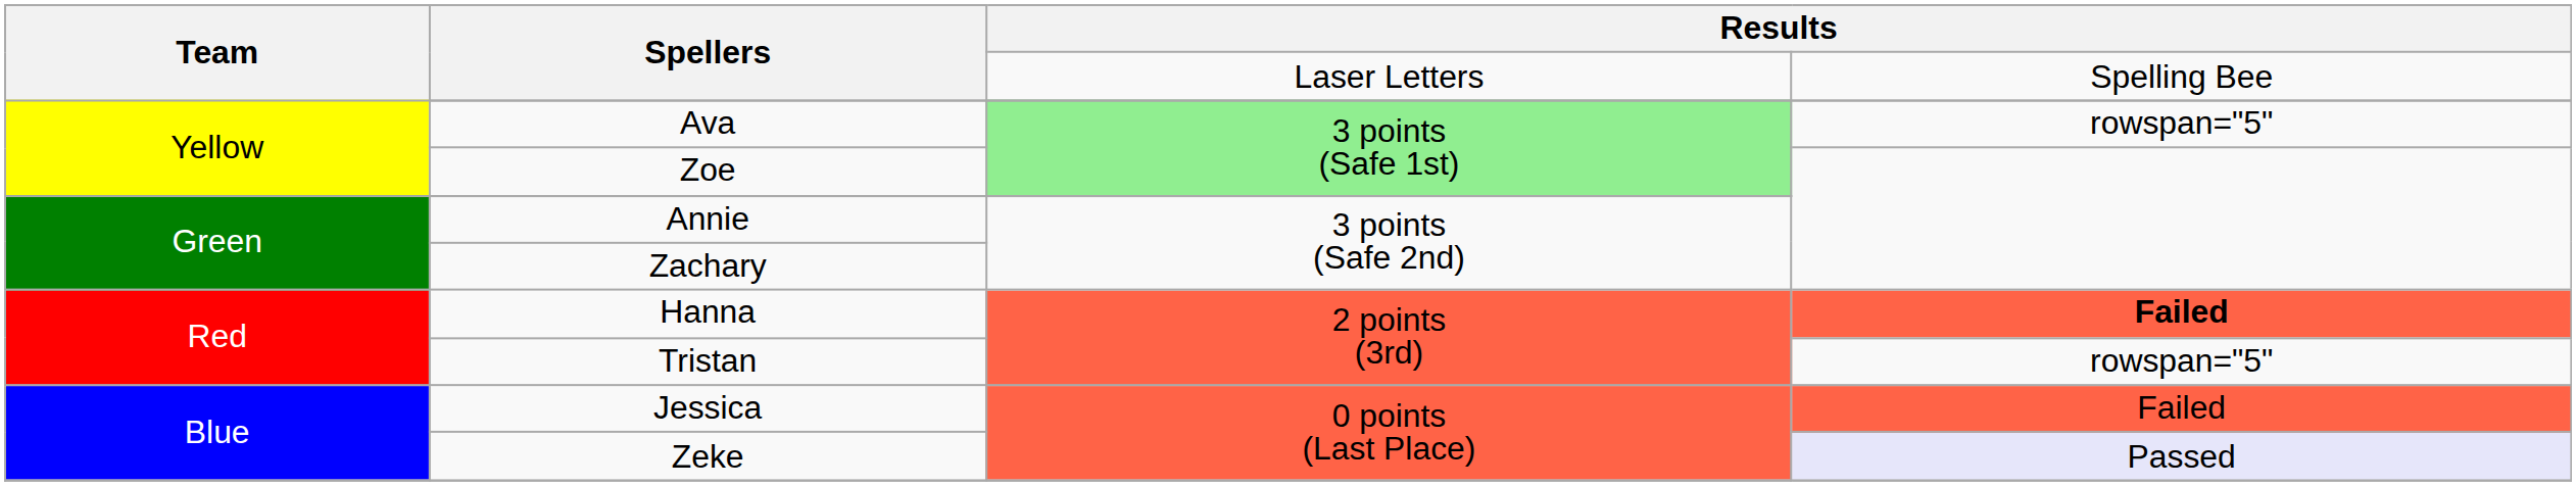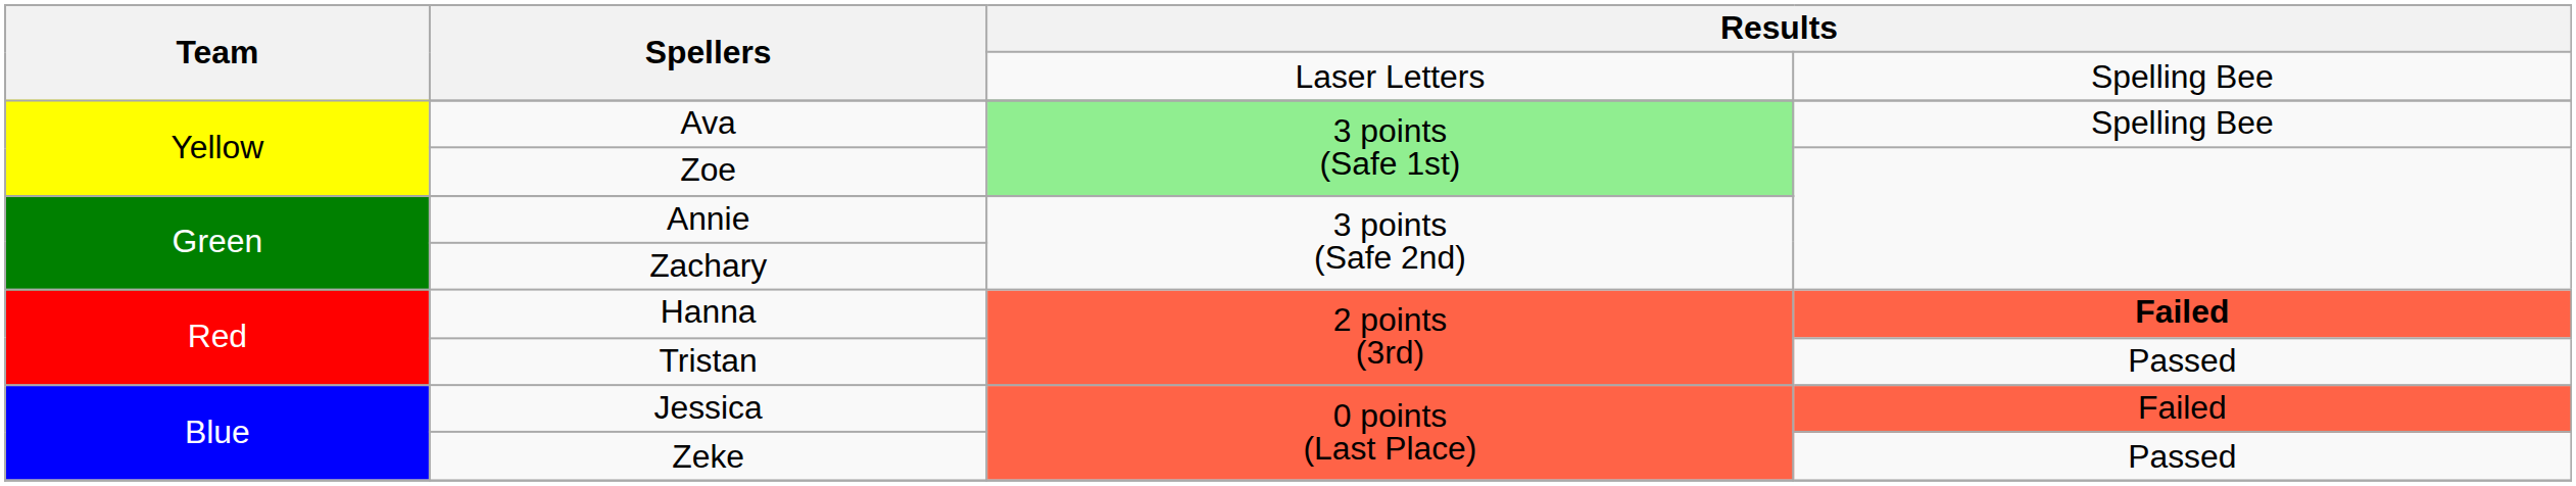Ava | column 4: rowspan="5" -> Spelling Bee
Tristan | column 4: rowspan="5" -> Passed
Zeke | column 4: lavender background -> no background
